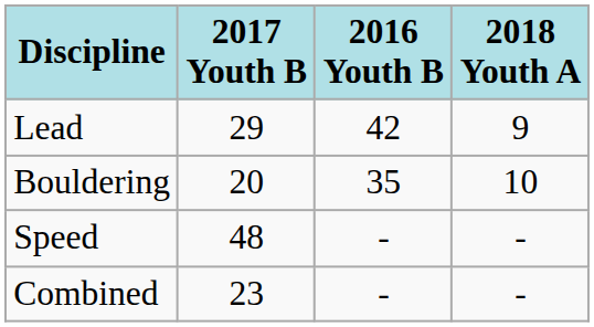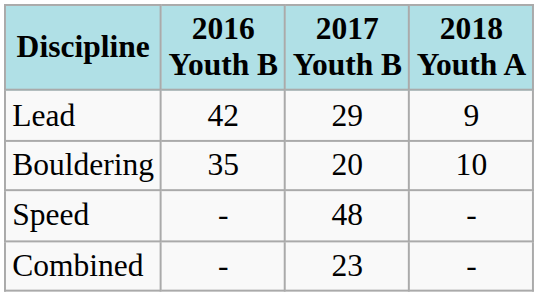columns swapped: 2016 Youth B <-> 2017 Youth B
